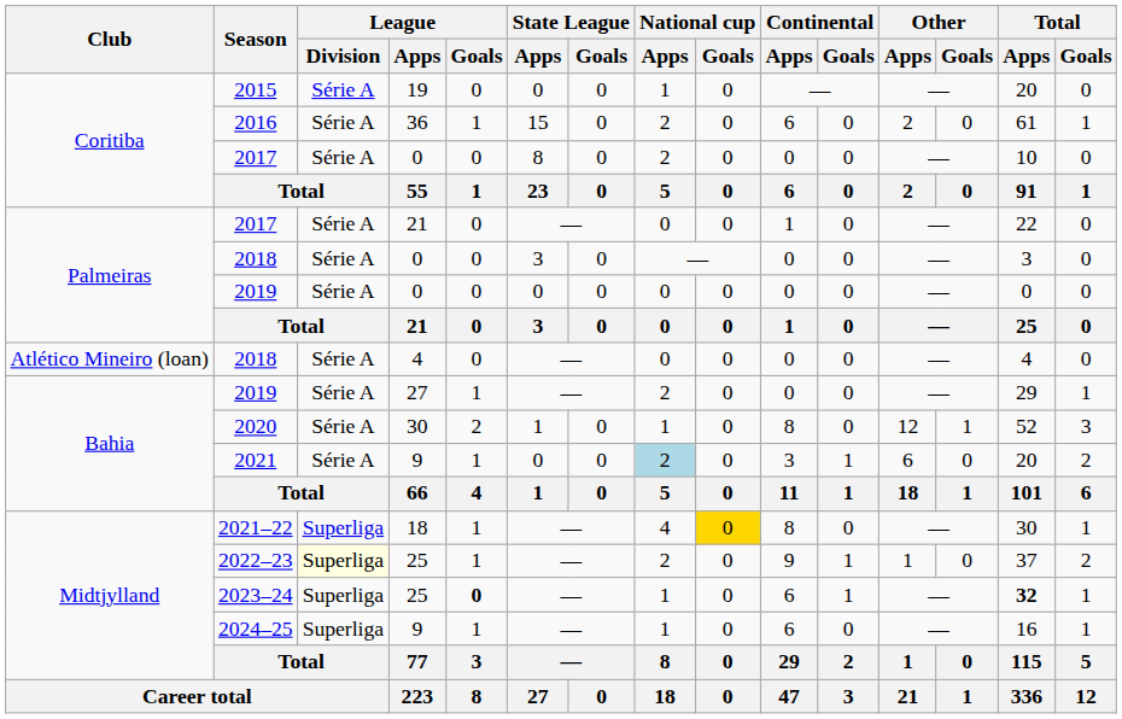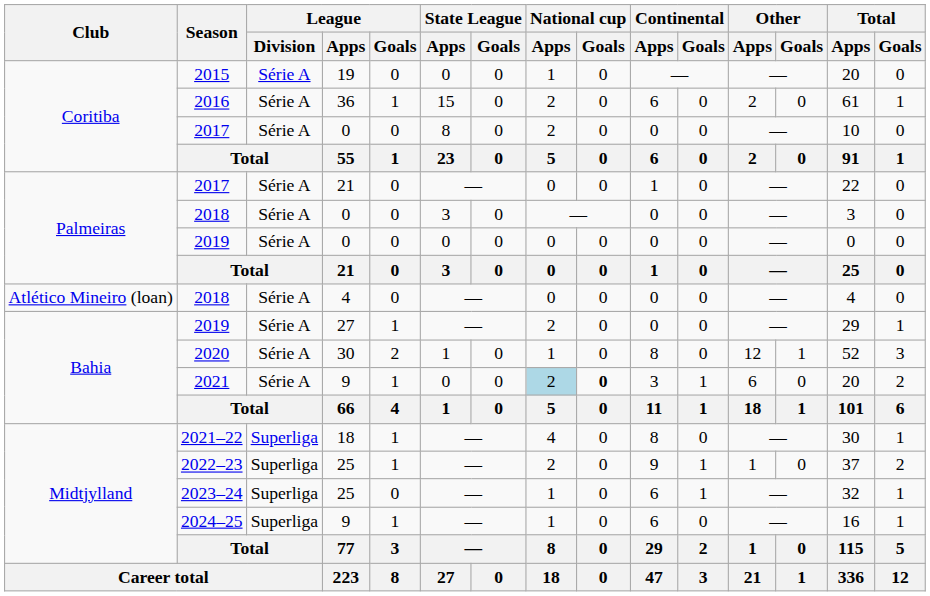2021 | National cup / Goals: normal -> bold
2021–22 | National cup / Goals: gold background -> no background
2022–23 | League / Division: lightyellow background -> no background
2023–24 | League / Goals: bold -> normal
2023–24 | Total / Apps: bold -> normal
